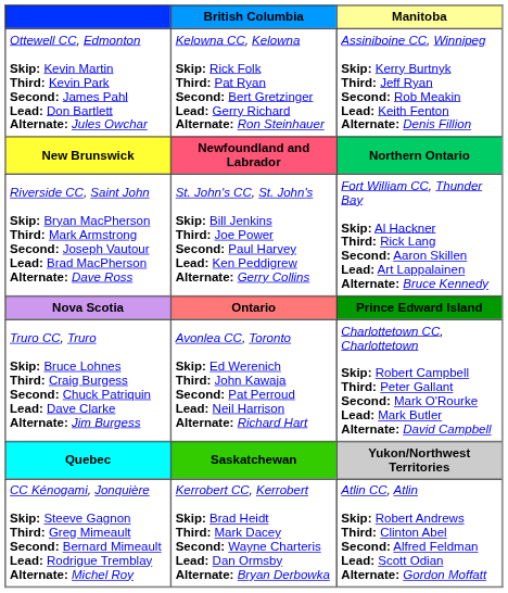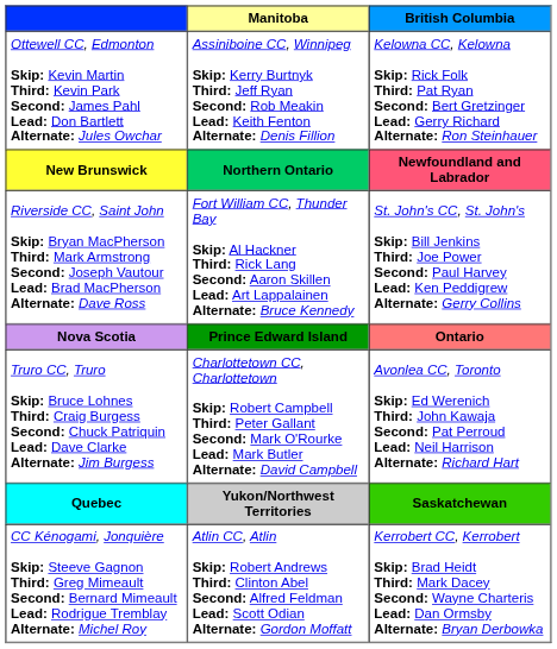columns swapped: British Columbia <-> Manitoba
